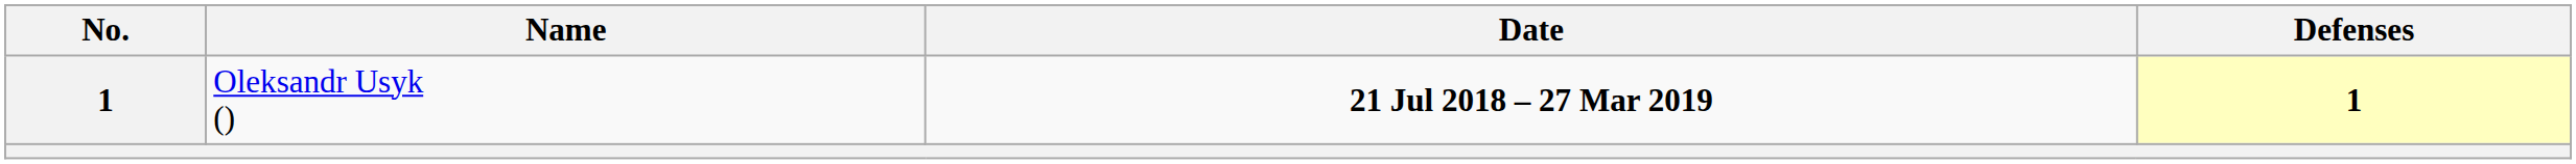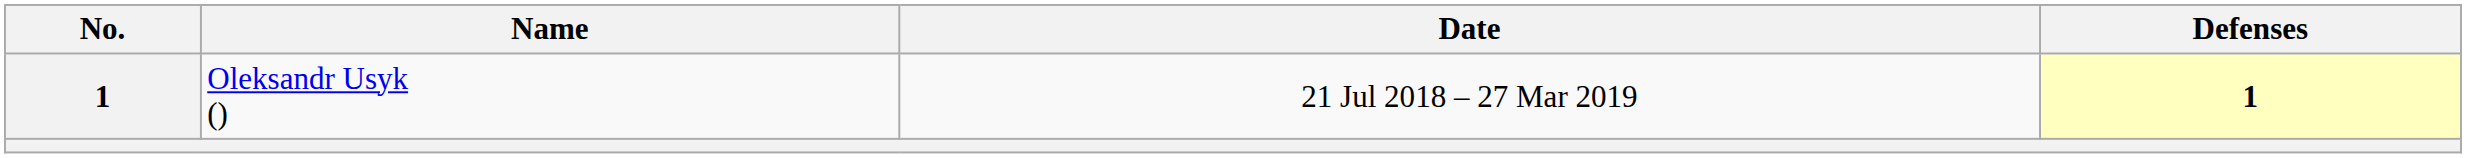Oleksandr Usyk () | Date: bold -> normal
